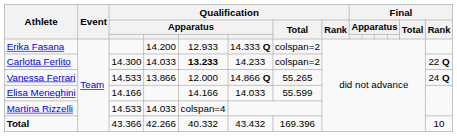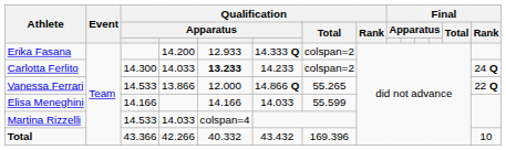Carlotta Ferlito | Final / Rank: 22 Q -> 24 Q
Vanessa Ferrari | Final / Rank: 24 Q -> 22 Q
